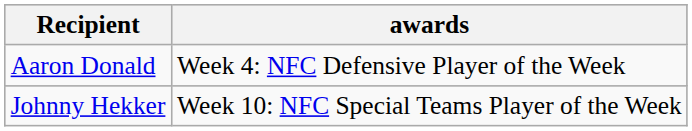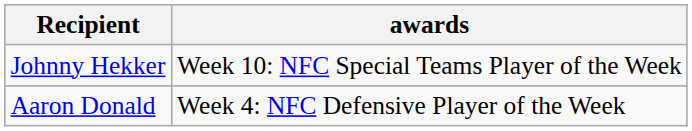rows swapped: Aaron Donald <-> Johnny Hekker
